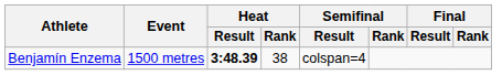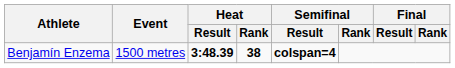Benjamín Enzema | Heat / Rank: normal -> bold
Benjamín Enzema | Semifinal / Result: normal -> bold
